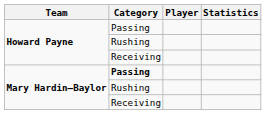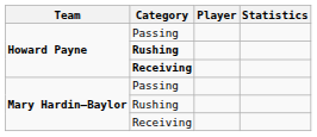Howard Payne / Rushing | Category: normal -> bold
Howard Payne / Receiving | Category: normal -> bold
Mary Hardin–Baylor / Passing | Category: bold -> normal
